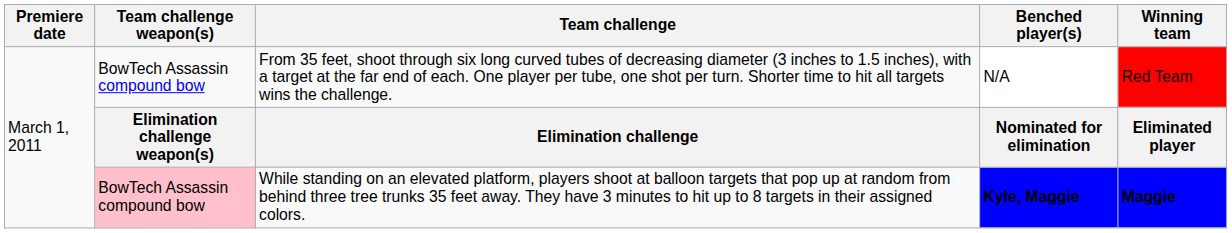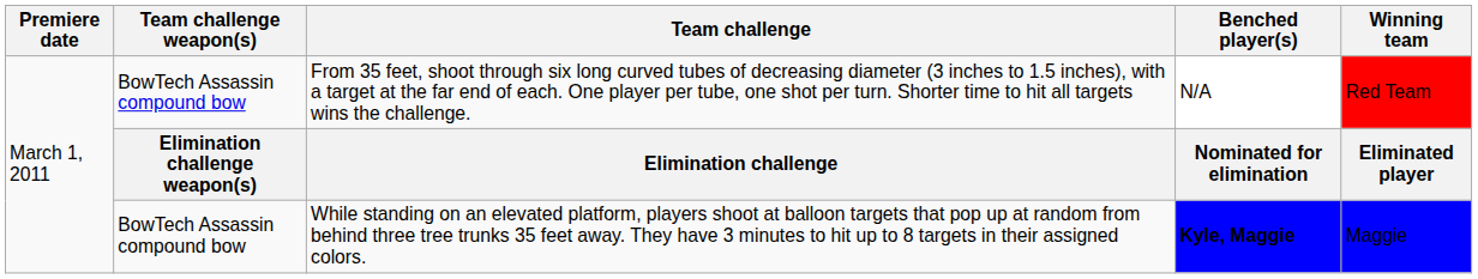row 4 | Team challenge weapon(s): pink background -> no background
row 4 | Winning team: bold -> normal
